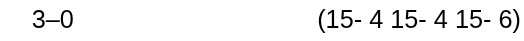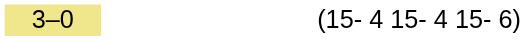row 1 | column 1: no background -> khaki background
